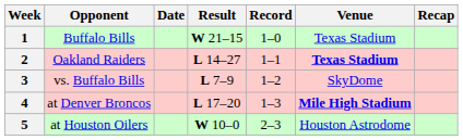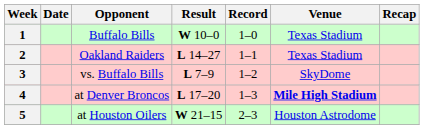columns swapped: Date <-> Opponent
1 | Result: W 21–15 -> W 10–0
2 | Venue: bold -> normal
5 | Result: W 10–0 -> W 21–15
